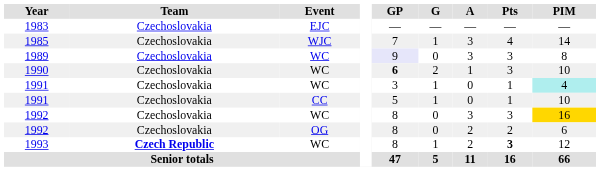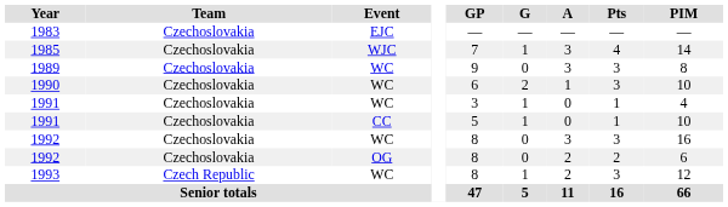1989 | GP: lavender background -> no background
1990 | GP: bold -> normal
1991 / WC | PIM: paleturquoise background -> no background
1992 / WC | PIM: gold background -> no background
1993 | Team: bold -> normal
1993 | Pts: bold -> normal
